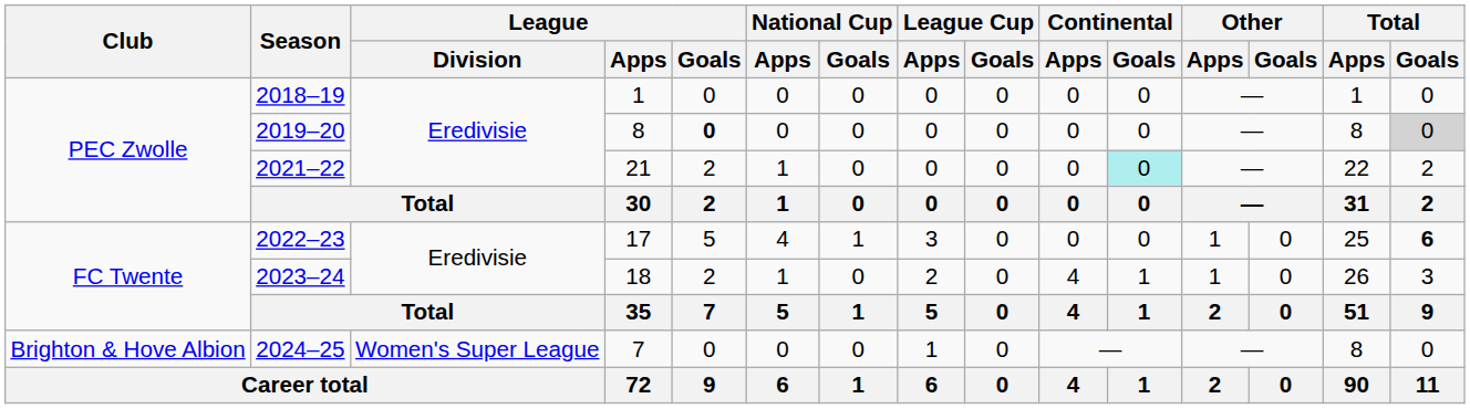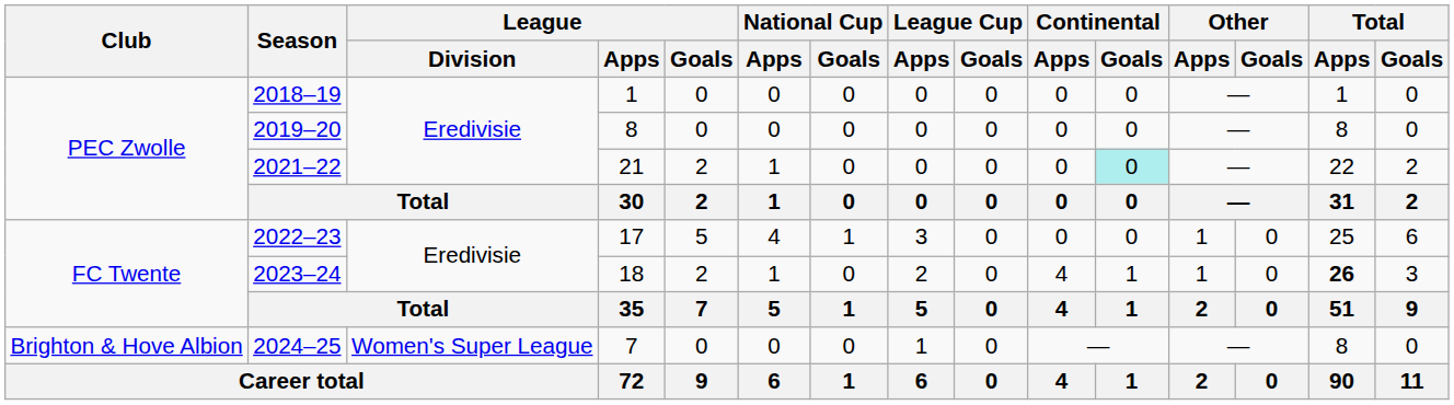2019–20 | League / Goals: bold -> normal
2019–20 | Total / Goals: lightgrey background -> no background
2022–23 | Total / Goals: bold -> normal
2023–24 | Total / Apps: normal -> bold
